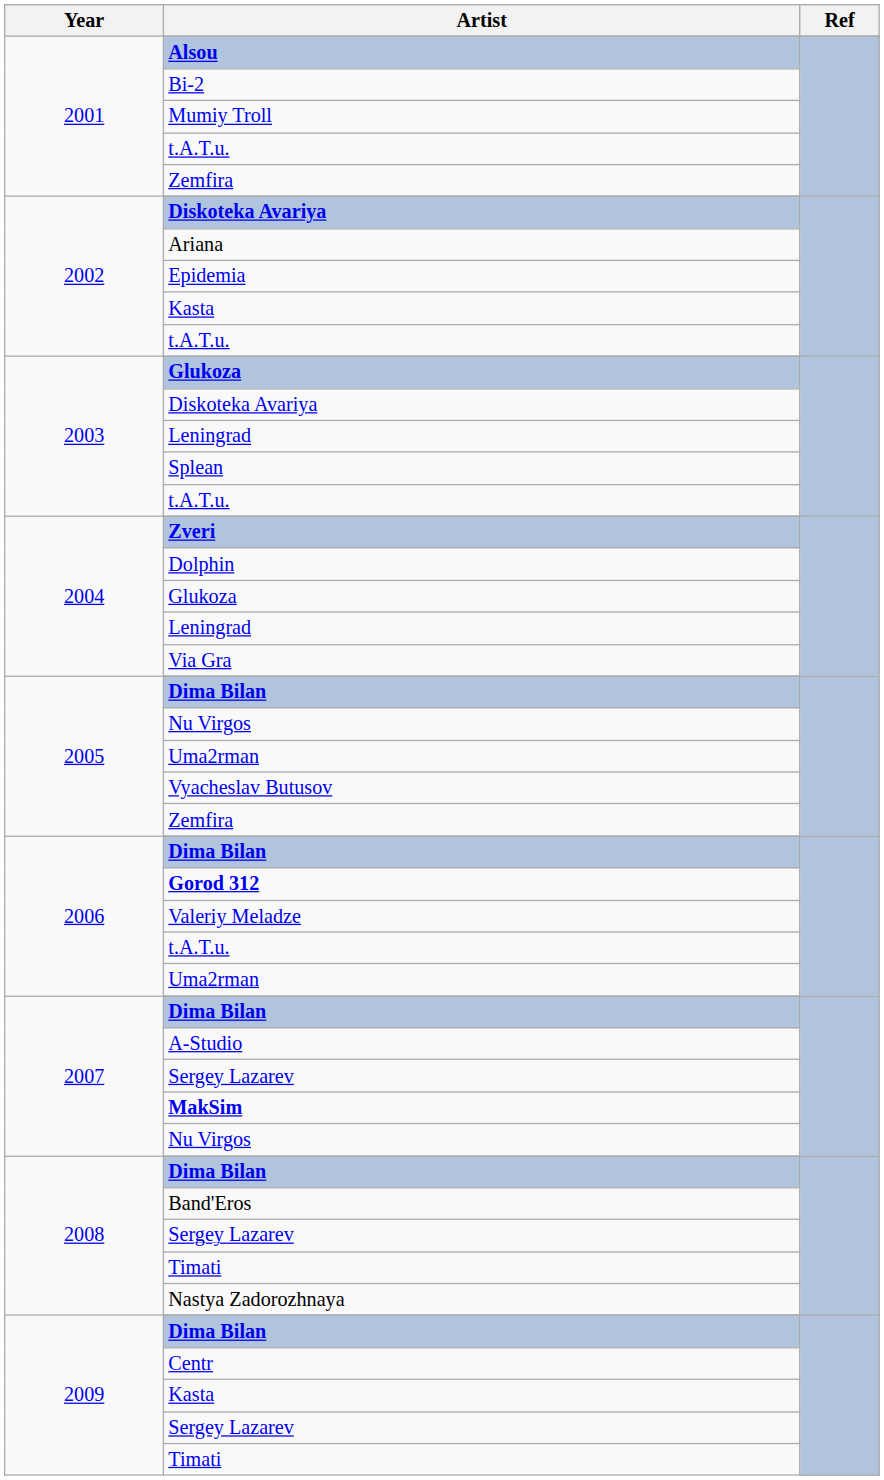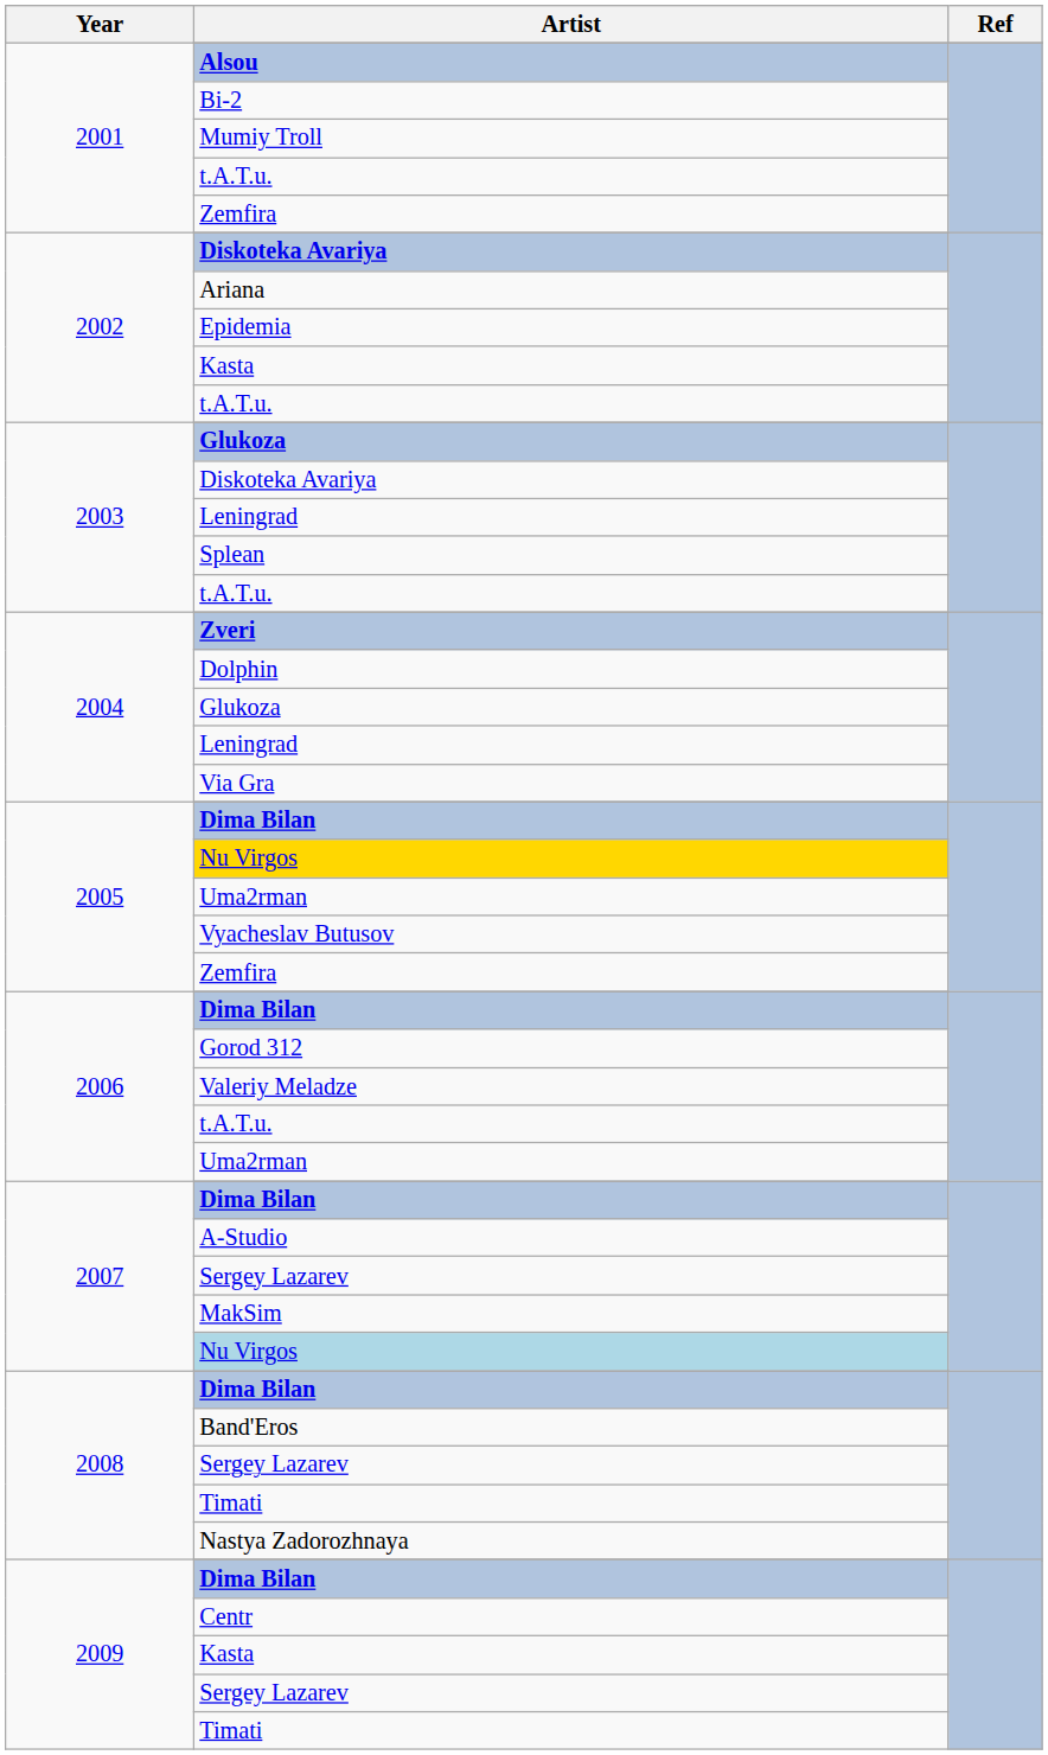2005 / Nu Virgos | Artist: no background -> gold background
Gorod 312 | Artist: bold -> normal
MakSim | Artist: bold -> normal
2007 / Nu Virgos | Artist: no background -> lightblue background
